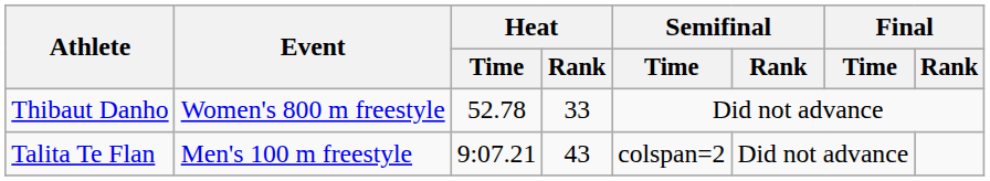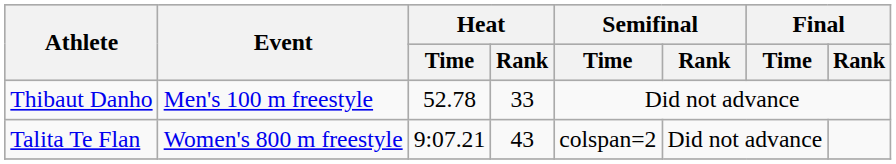Thibaut Danho | Event: Women's 800 m freestyle -> Men's 100 m freestyle
Talita Te Flan | Event: Men's 100 m freestyle -> Women's 800 m freestyle
